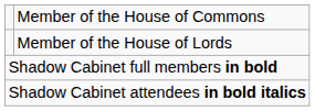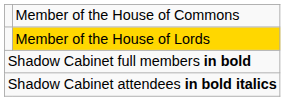row 2 | column 2: no background -> gold background
